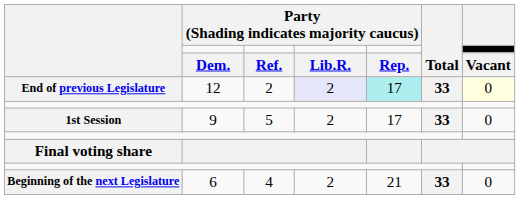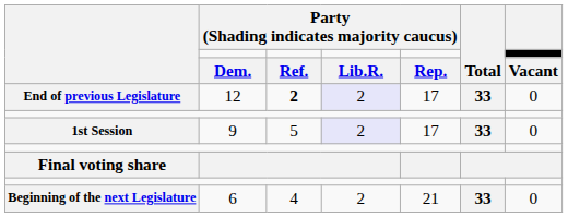End of previous Legislature | column 3: normal -> bold
End of previous Legislature | column 5: paleturquoise background -> no background
End of previous Legislature | column 7: lightyellow background -> no background
1st Session | column 4: no background -> lavender background
